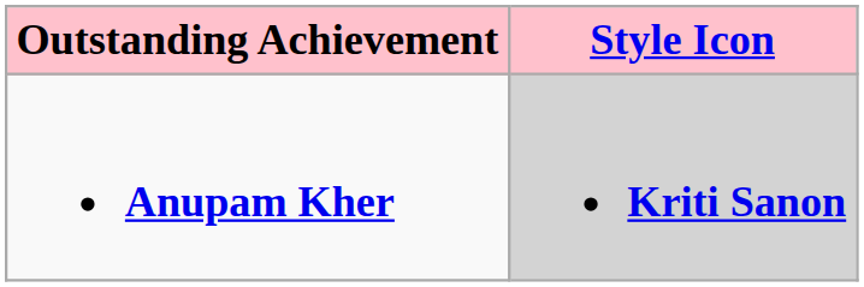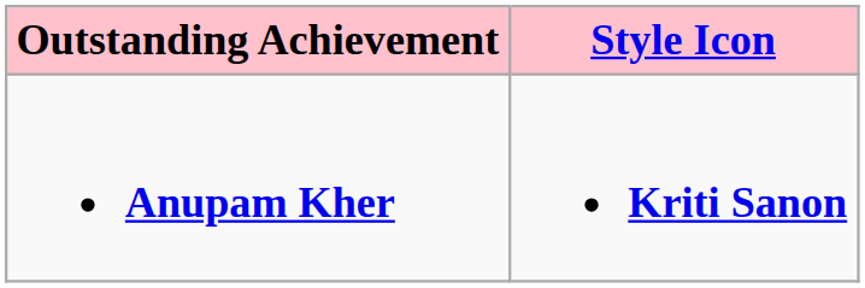Anupam Kher | Style Icon: lightgrey background -> no background
